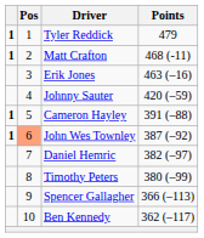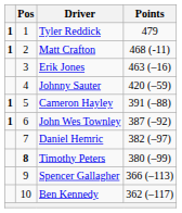John Wes Townley | Pos: lightsalmon background -> no background
Timothy Peters | Pos: normal -> bold
